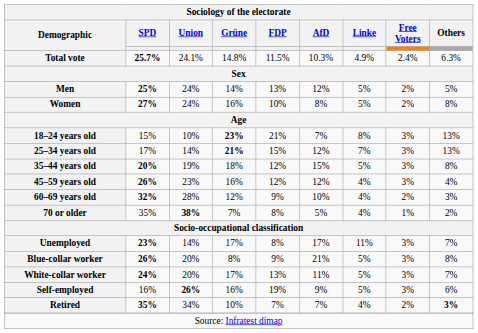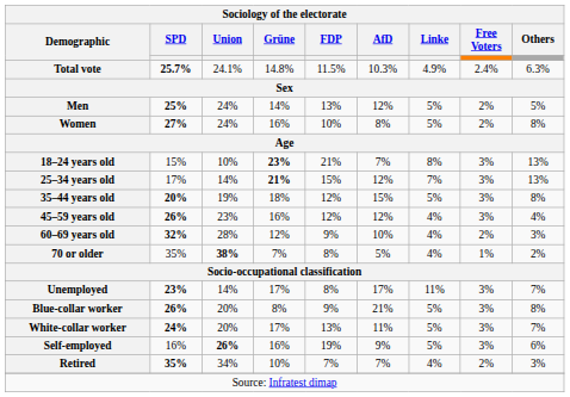Retired | Sociology of the electorate / Others: bold -> normal
